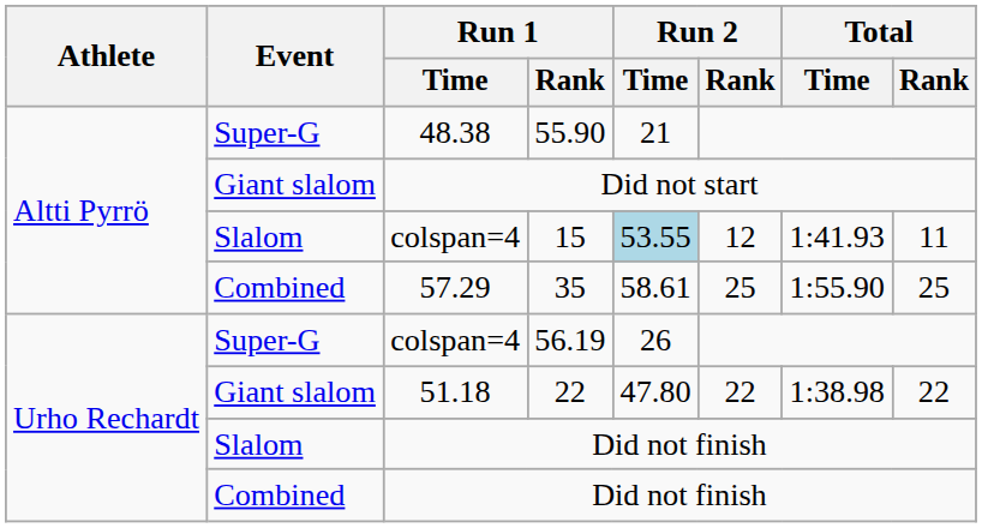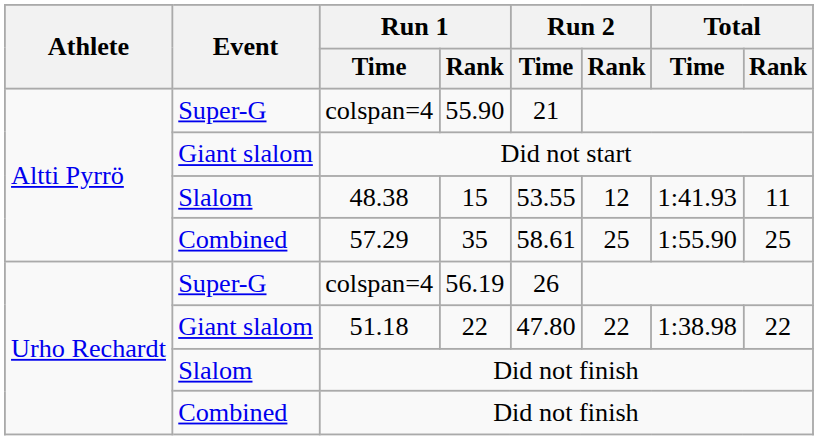55.90 | Run 1 / Time: 48.38 -> colspan=4
15 | Run 1 / Time: colspan=4 -> 48.38
15 | Run 2 / Time: lightblue background -> no background
